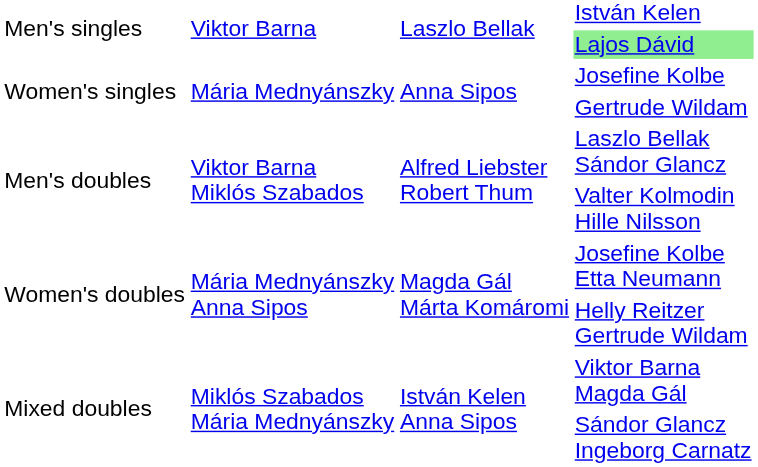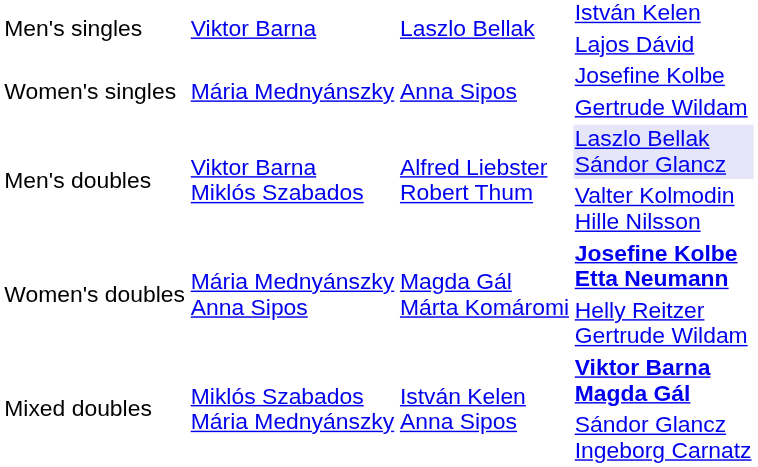Lajos Dávid | column 4: lightgreen background -> no background
Laszlo Bellak Sándor Glancz | column 4: no background -> lavender background
Josefine Kolbe Etta Neumann | column 4: normal -> bold
Viktor Barna Magda Gál | column 4: normal -> bold
